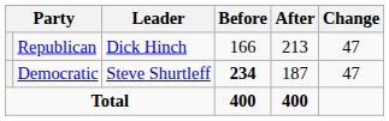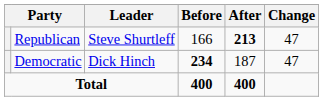Republican | Leader: Dick Hinch -> Steve Shurtleff
Republican | After: normal -> bold
Democratic | Leader: Steve Shurtleff -> Dick Hinch
